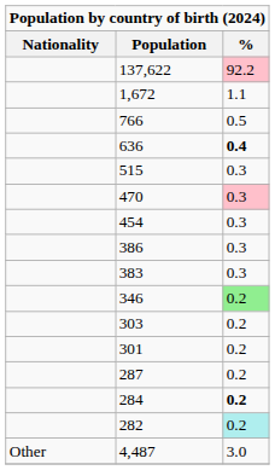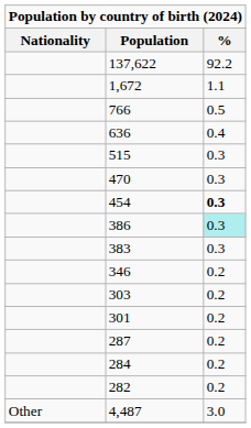137,622 | %: pink background -> no background
636 | %: bold -> normal
470 | %: pink background -> no background
454 | %: normal -> bold
386 | %: no background -> paleturquoise background
346 | %: lightgreen background -> no background
284 | %: bold -> normal
282 | %: paleturquoise background -> no background
